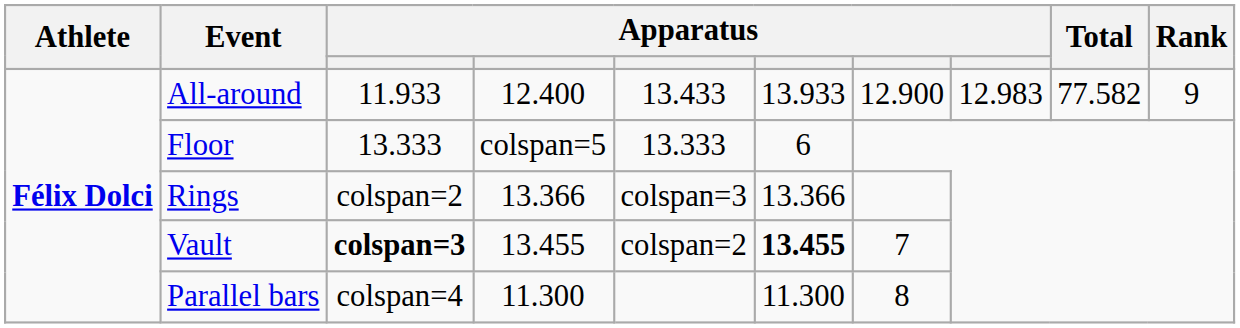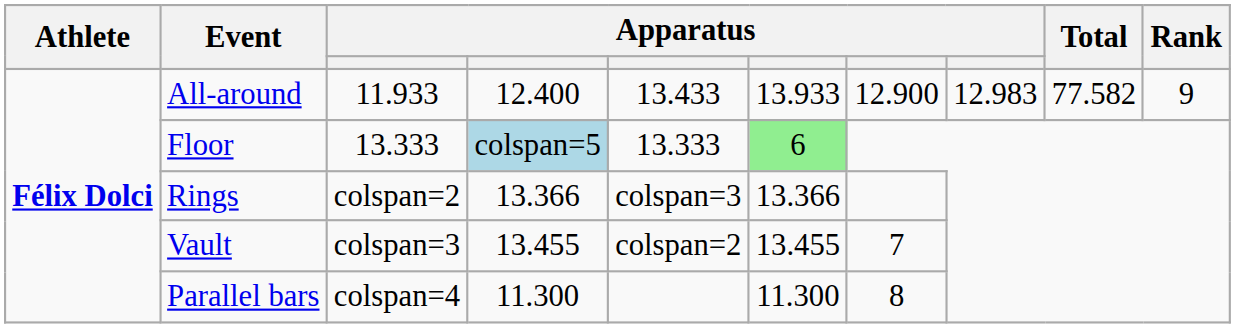Floor | column 4: no background -> lightblue background
Floor | column 6: no background -> lightgreen background
Vault | column 3: bold -> normal
Vault | column 6: bold -> normal
